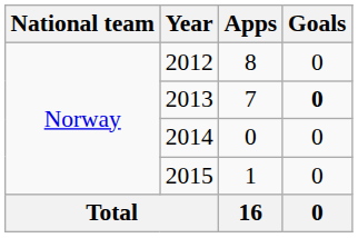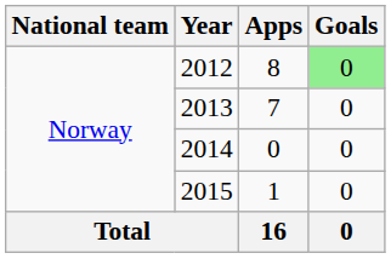2012 | Goals: no background -> lightgreen background
2013 | Goals: bold -> normal
